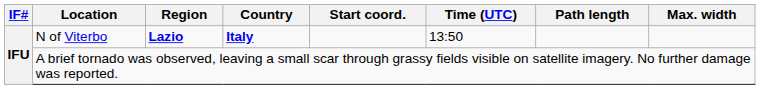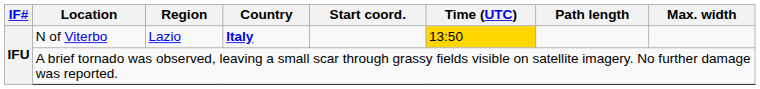N of Viterbo | Region: bold -> normal
N of Viterbo | Time (UTC): no background -> gold background
